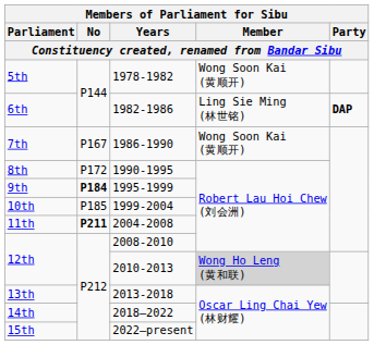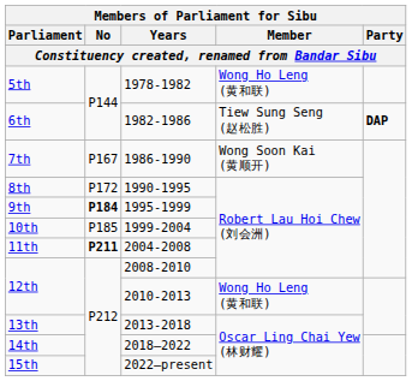5th | Member: Wong Soon Kai (黄顺开) -> Wong Ho Leng (黄和联)
6th | Member: Ling Sie Ming (林世铭) -> Tiew Sung Seng (赵松胜)
12th / 2010-2013 | Member: lightgrey background -> no background
